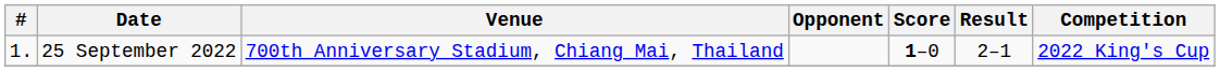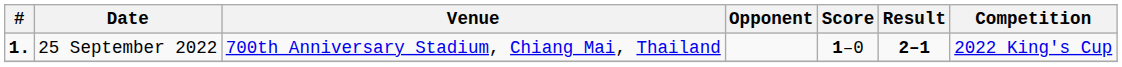25 September 2022 | #: normal -> bold
25 September 2022 | Result: normal -> bold
